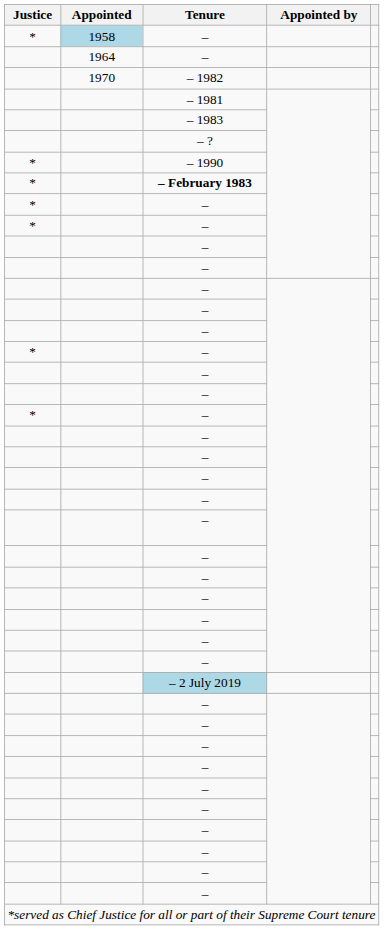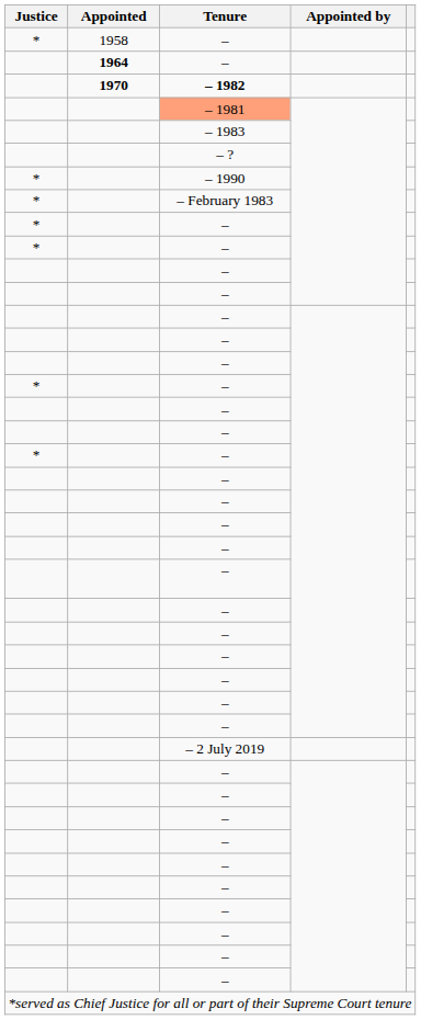1958 / – | Appointed: lightblue background -> no background
1964 / – | Appointed: normal -> bold
– 1982 | Appointed: normal -> bold
– 1982 | Tenure: normal -> bold
– 1981 | Tenure: no background -> lightsalmon background
– February 1983 | Tenure: bold -> normal
– 2 July 2019 | Tenure: lightblue background -> no background
